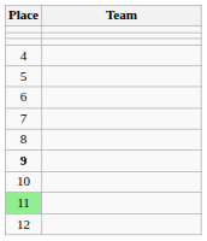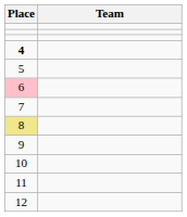row 5 | Place: normal -> bold
row 7 | Place: no background -> pink background
row 9 | Place: no background -> khaki background
row 10 | Place: bold -> normal
row 12 | Place: lightgreen background -> no background
